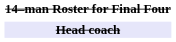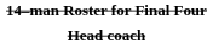row 2 | column 1: lavender background -> no background
